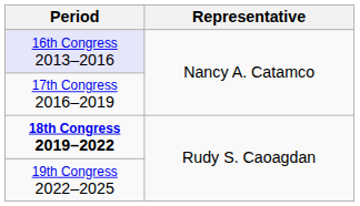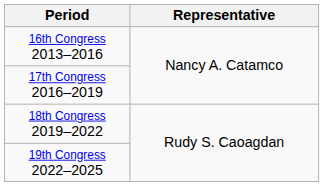16th Congress 2013–2016 | Period: lavender background -> no background
18th Congress 2019–2022 | Period: bold -> normal
